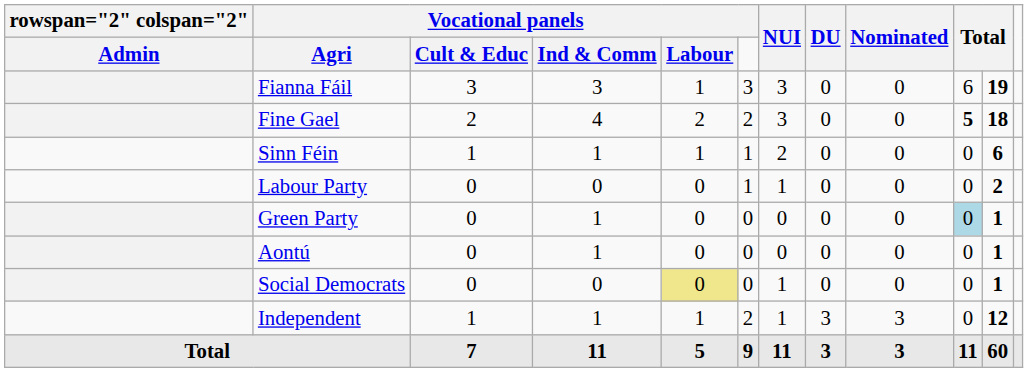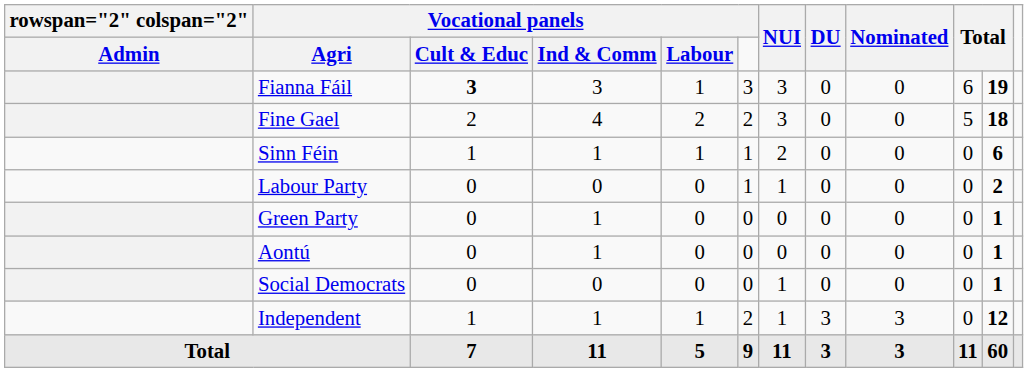Fianna Fáil | Vocational panels / Cult & Educ: normal -> bold
Fine Gael | column 10: bold -> normal
Green Party | column 10: lightblue background -> no background
Social Democrats | Vocational panels / Labour: khaki background -> no background
